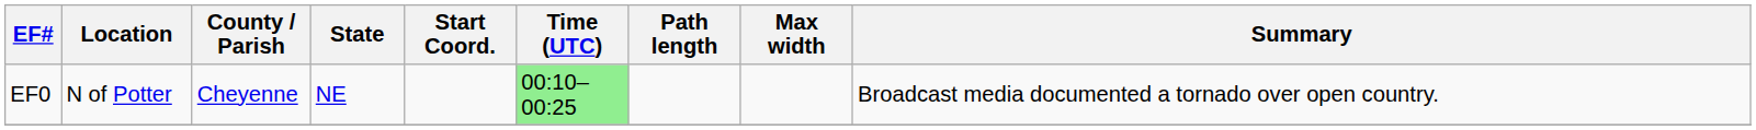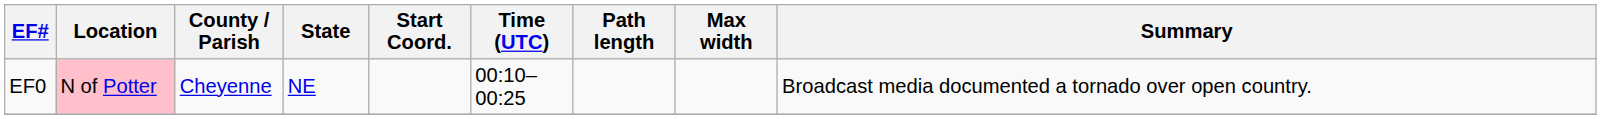EF0 | Location: no background -> pink background
EF0 | Time (UTC): lightgreen background -> no background
